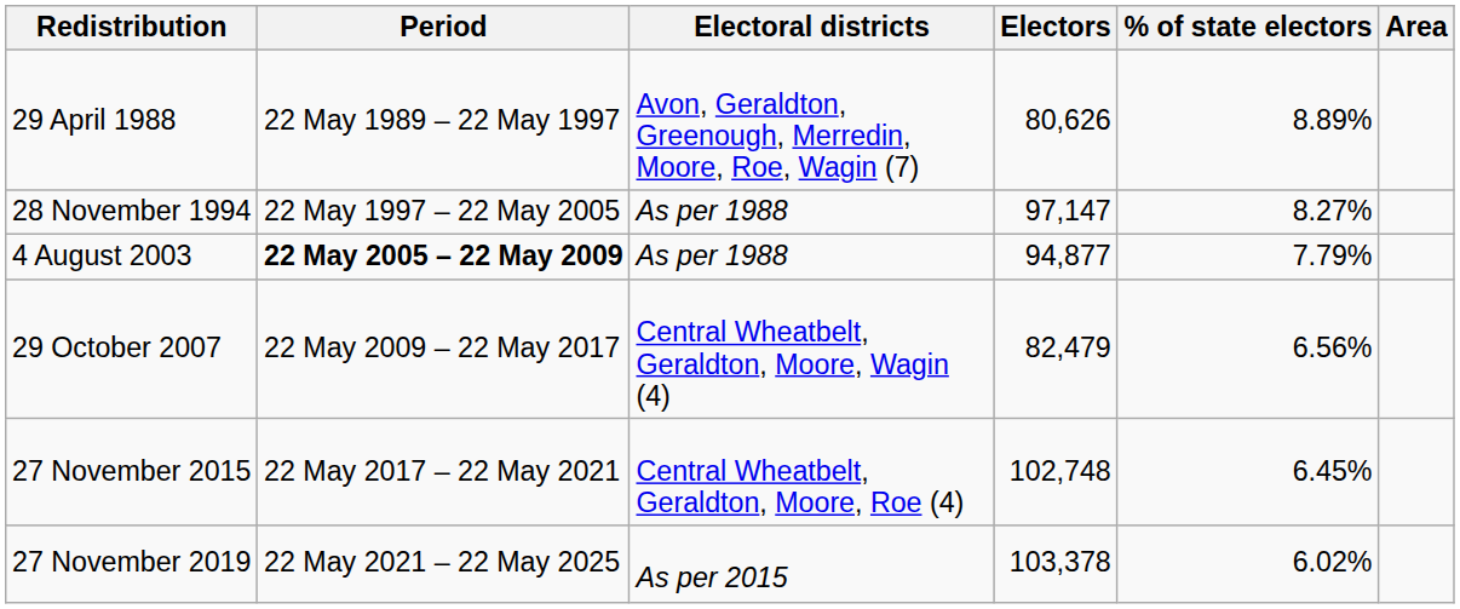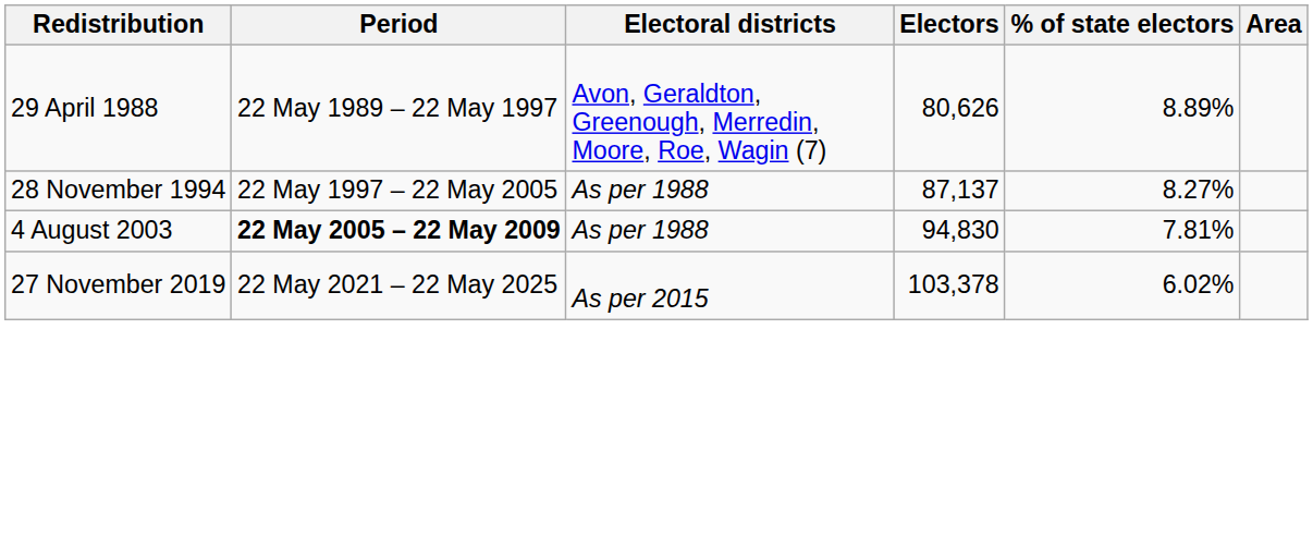28 November 1994 | Electors: 97,147 -> 87,137
4 August 2003 | Electors: 94,877 -> 94,830
4 August 2003 | % of state electors: 7.79% -> 7.81%
- row: 29 October 2007 | 22 May 2009 – 22 May 2017 | Central Wheatbelt, Geraldton, Moore, Wagin (4) | 82,479 | 6.56%
- row: 27 November 2015 | 22 May 2017 – 22 May 2021 | Central Wheatbelt, Geraldton, Moore, Roe (4) | 102,748 | 6.45%
